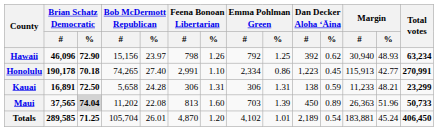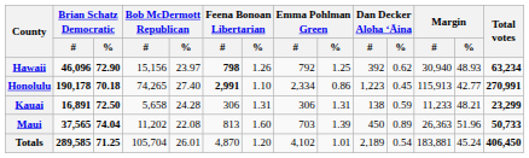Hawaii | Feena Bonoan Libertarian / #: normal -> bold
Honolulu | Feena Bonoan Libertarian / #: normal -> bold
Maui | Brian Schatz Democratic / %: lightgrey background -> no background
